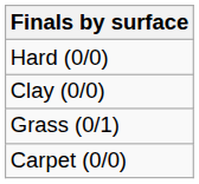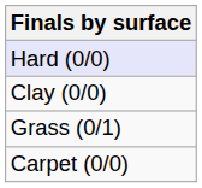row 2 | column 1: no background -> lavender background
